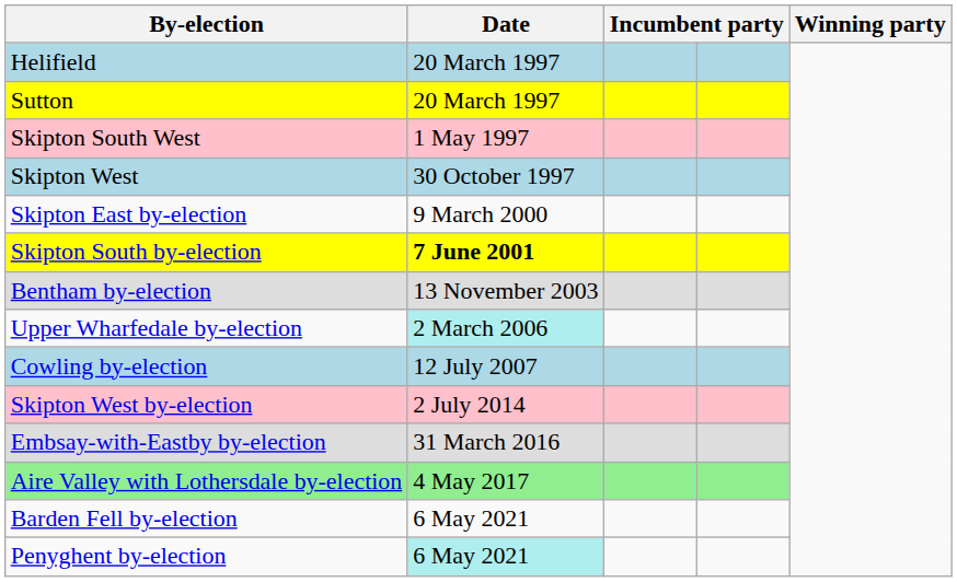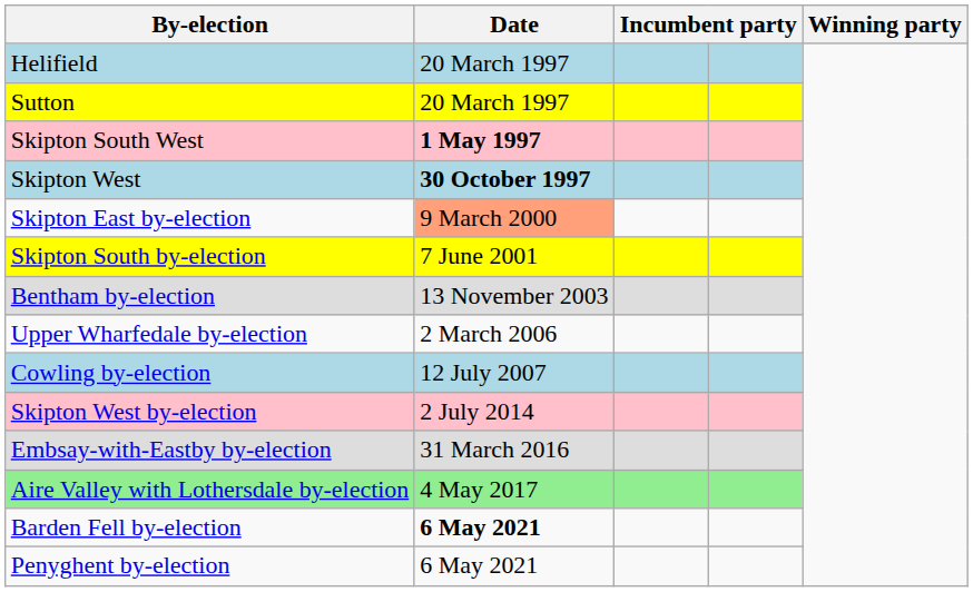Skipton South West | Date: normal -> bold
Skipton West | Date: normal -> bold
Skipton East by-election | Date: no background -> lightsalmon background
Skipton South by-election | Date: bold -> normal
Upper Wharfedale by-election | Date: paleturquoise background -> no background
Barden Fell by-election | Date: normal -> bold
Penyghent by-election | Date: paleturquoise background -> no background
